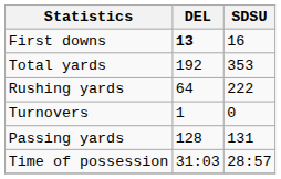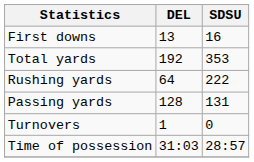First downs | DEL: bold -> normal
rows swapped: Passing yards <-> Turnovers
